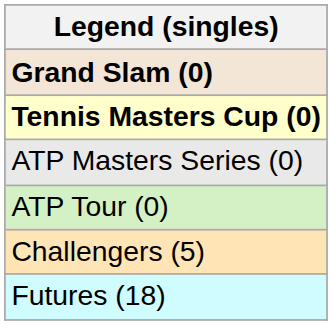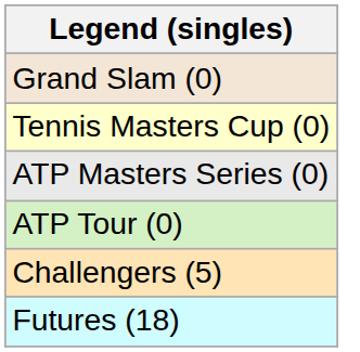row 2 | column 1: bold -> normal
row 3 | column 1: bold -> normal
